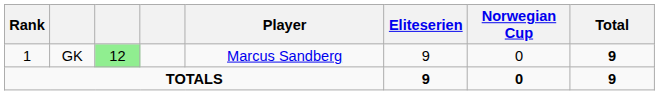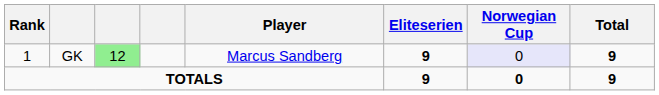1 | Eliteserien: normal -> bold
1 | Norwegian Cup: no background -> lavender background
